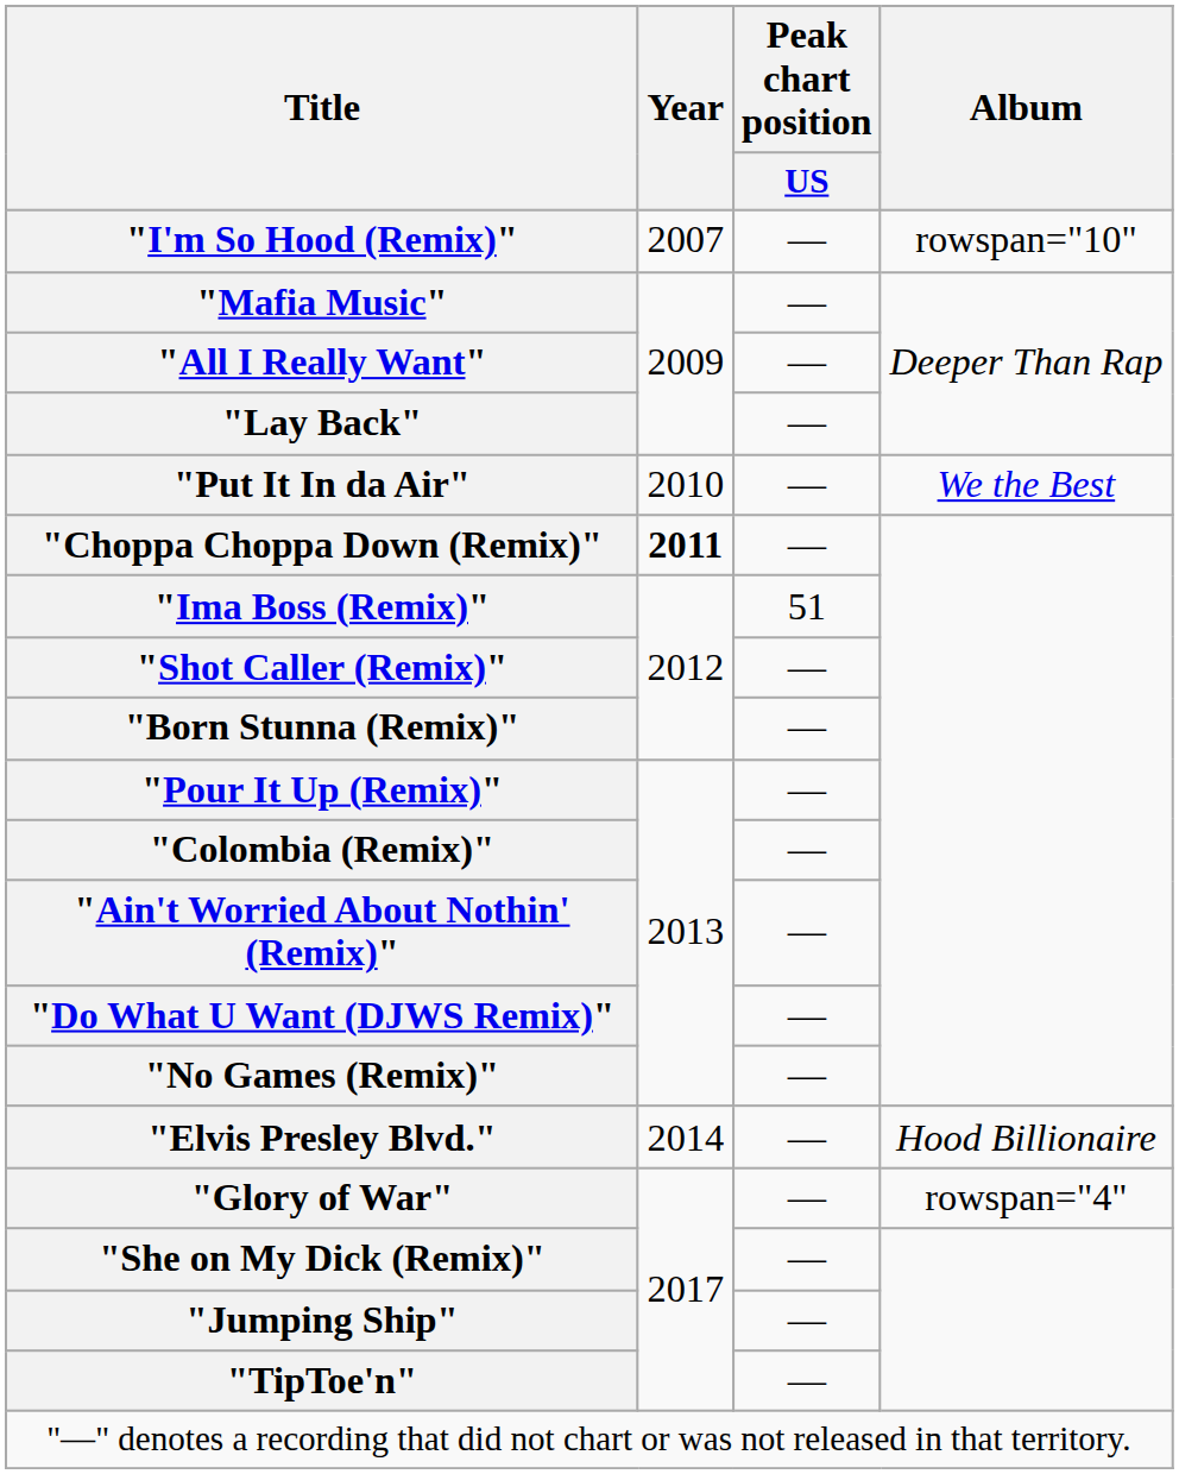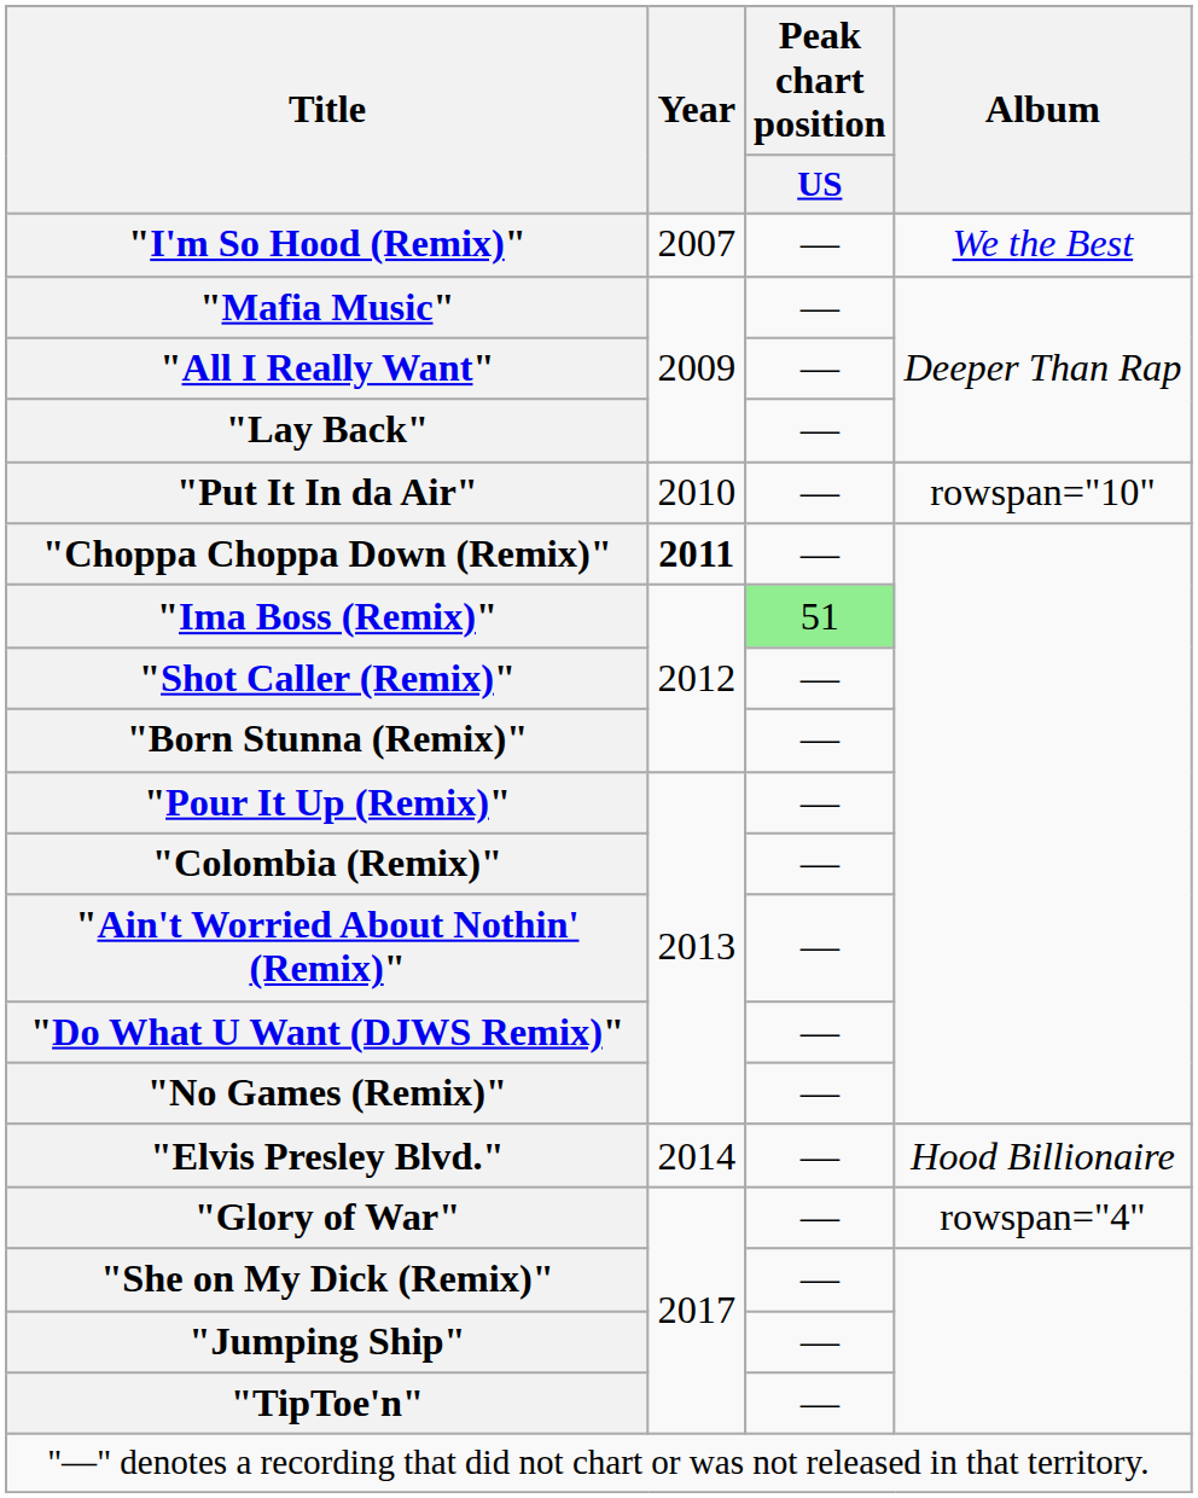"I'm So Hood (Remix)" | Album: rowspan="10" -> We the Best
"Put It In da Air" | Album: We the Best -> rowspan="10"
"Ima Boss (Remix)" | Peak chart position / US: no background -> lightgreen background
